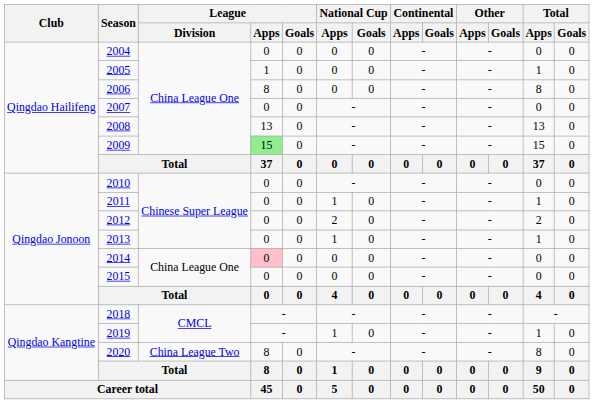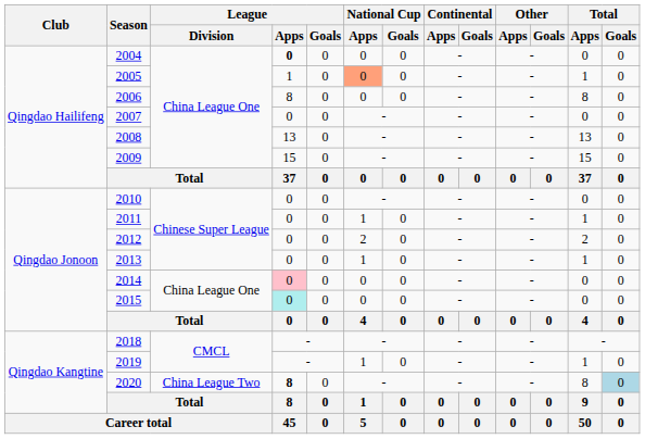2004 | League / Apps: normal -> bold
2005 | National Cup / Apps: no background -> lightsalmon background
2009 | League / Apps: lightgreen background -> no background
2015 | League / Apps: no background -> paleturquoise background
2020 | League / Apps: normal -> bold
2020 | Total / Goals: no background -> lightblue background
